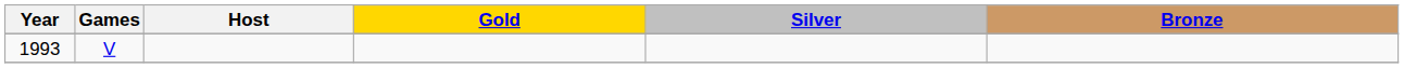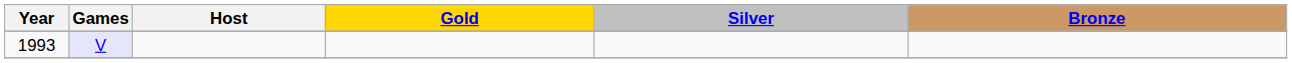1993 | Games: no background -> lavender background
